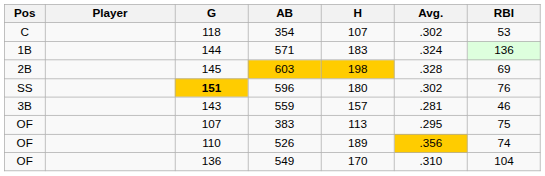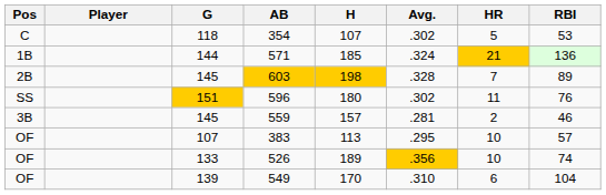+ column: HR | 5 | 21 | 7 | 11 | 2 | 10 | 10 | 6
571 | H: 183 -> 185
603 | RBI: 69 -> 89
596 | G: bold -> normal
559 | G: 143 -> 145
383 | RBI: 75 -> 57
526 | G: 110 -> 133
549 | G: 136 -> 139
